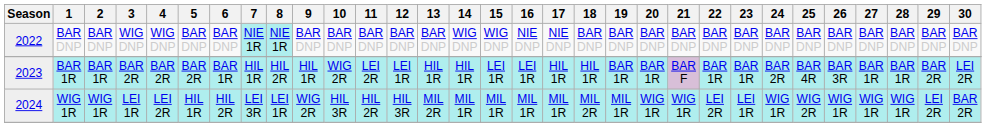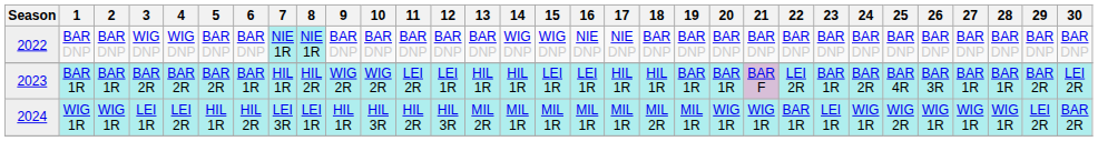row 3 | 9: HIL 1R -> WIG 2R
row 3 | 22: BAR 1R -> LEI 2R
row 4 | 9: WIG 2R -> HIL 1R
row 4 | 22: LEI 2R -> BAR 1R
